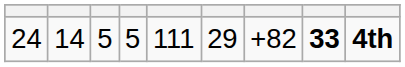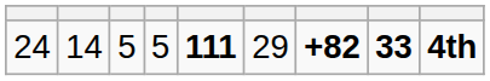24 | column 5: normal -> bold
24 | column 7: normal -> bold
